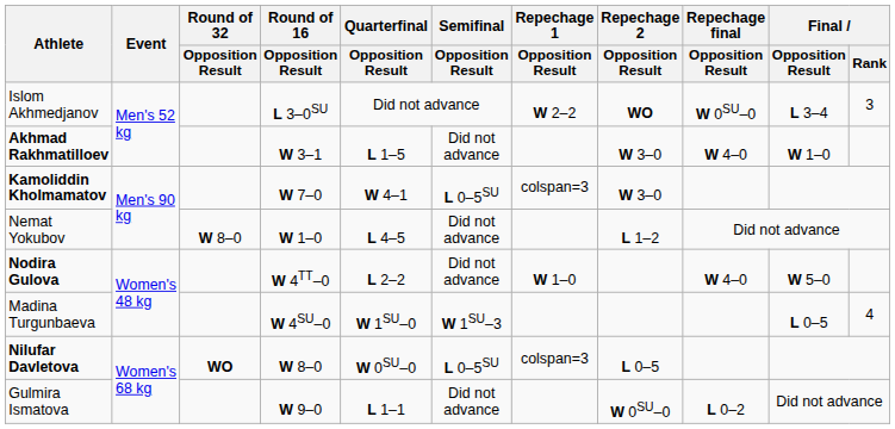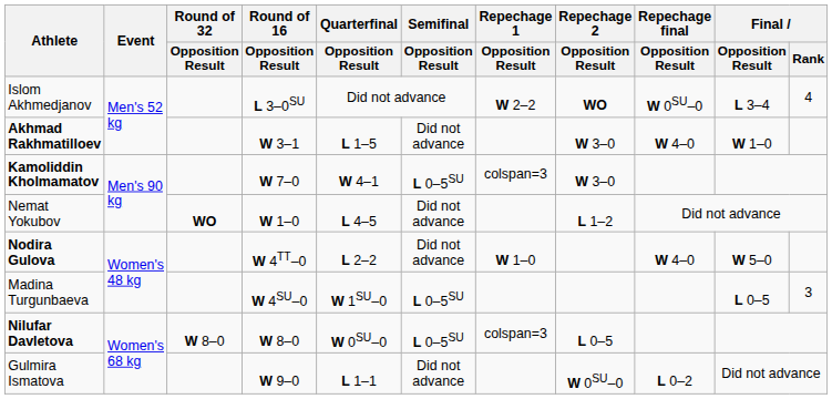Islom Akhmedjanov | Final / Rank: 3 -> 4
Nemat Yokubov | Round of 32 / Opposition Result: W 8–0 -> WO
Madina Turgunbaeva | Semifinal / Opposition Result: W 1SU–3 -> L 0–5SU
Madina Turgunbaeva | Final / Rank: 4 -> 3
Nilufar Davletova | Round of 32 / Opposition Result: WO -> W 8–0
